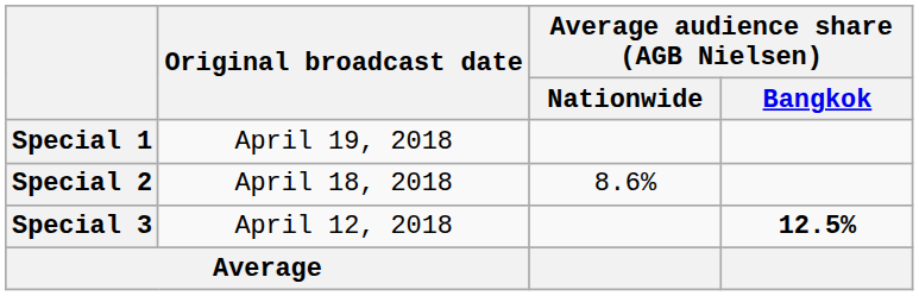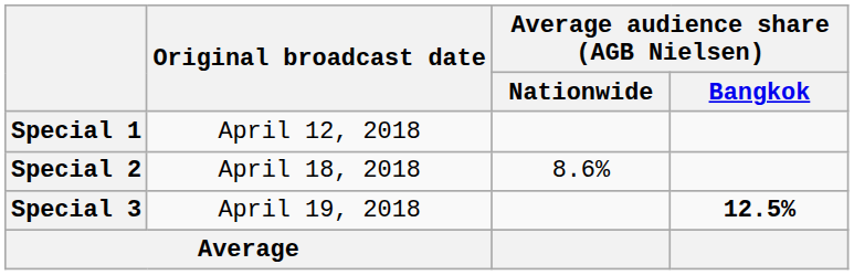Special 1 | Original broadcast date: April 19, 2018 -> April 12, 2018
Special 3 | Original broadcast date: April 12, 2018 -> April 19, 2018
